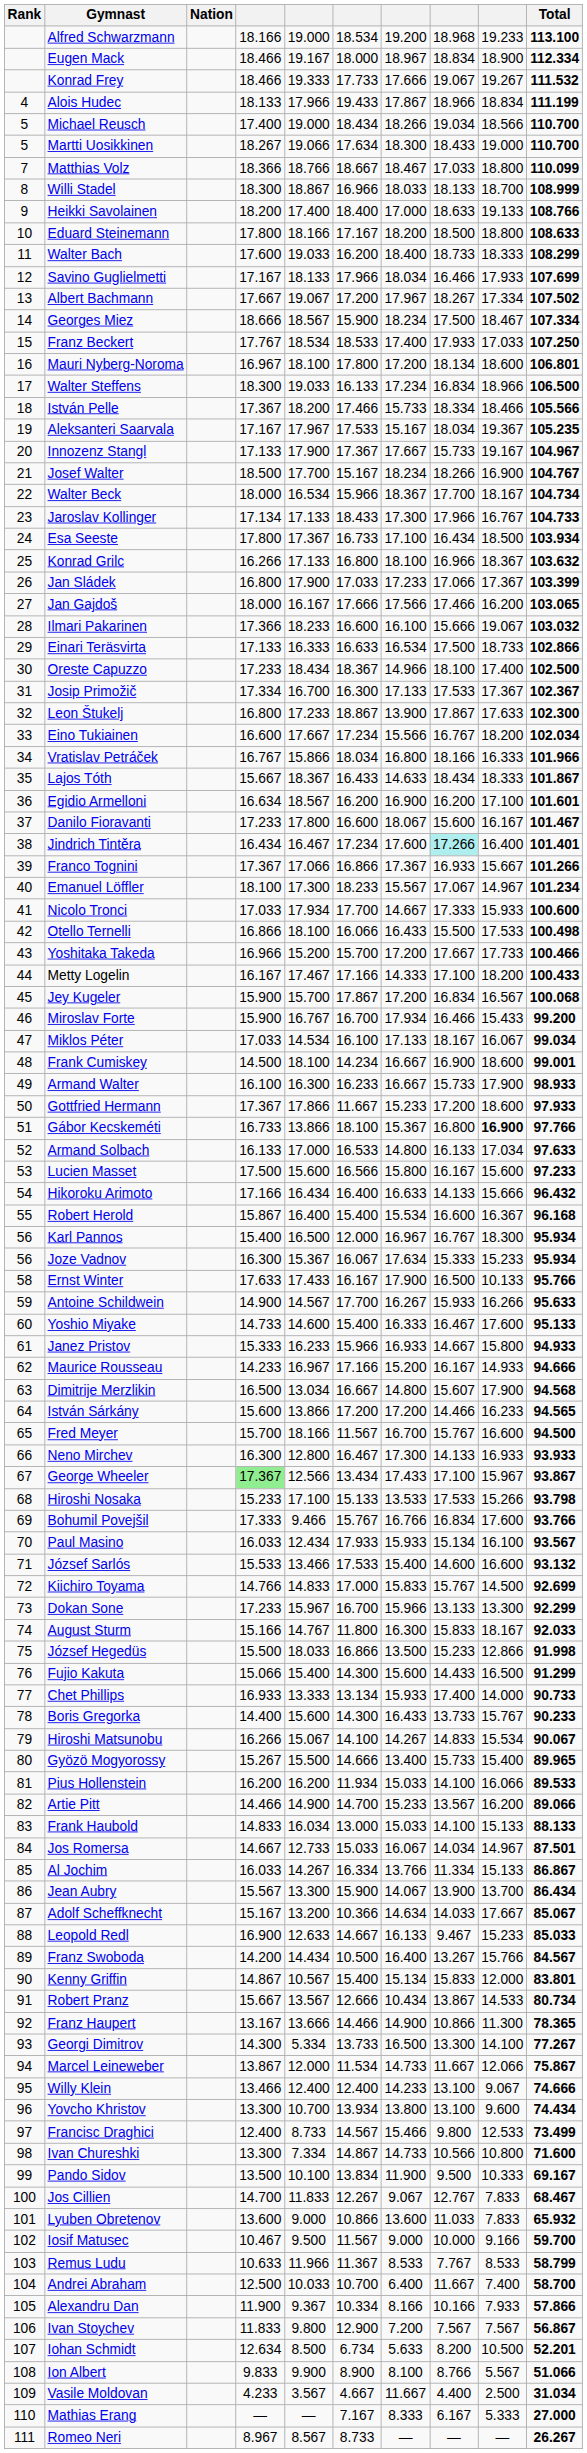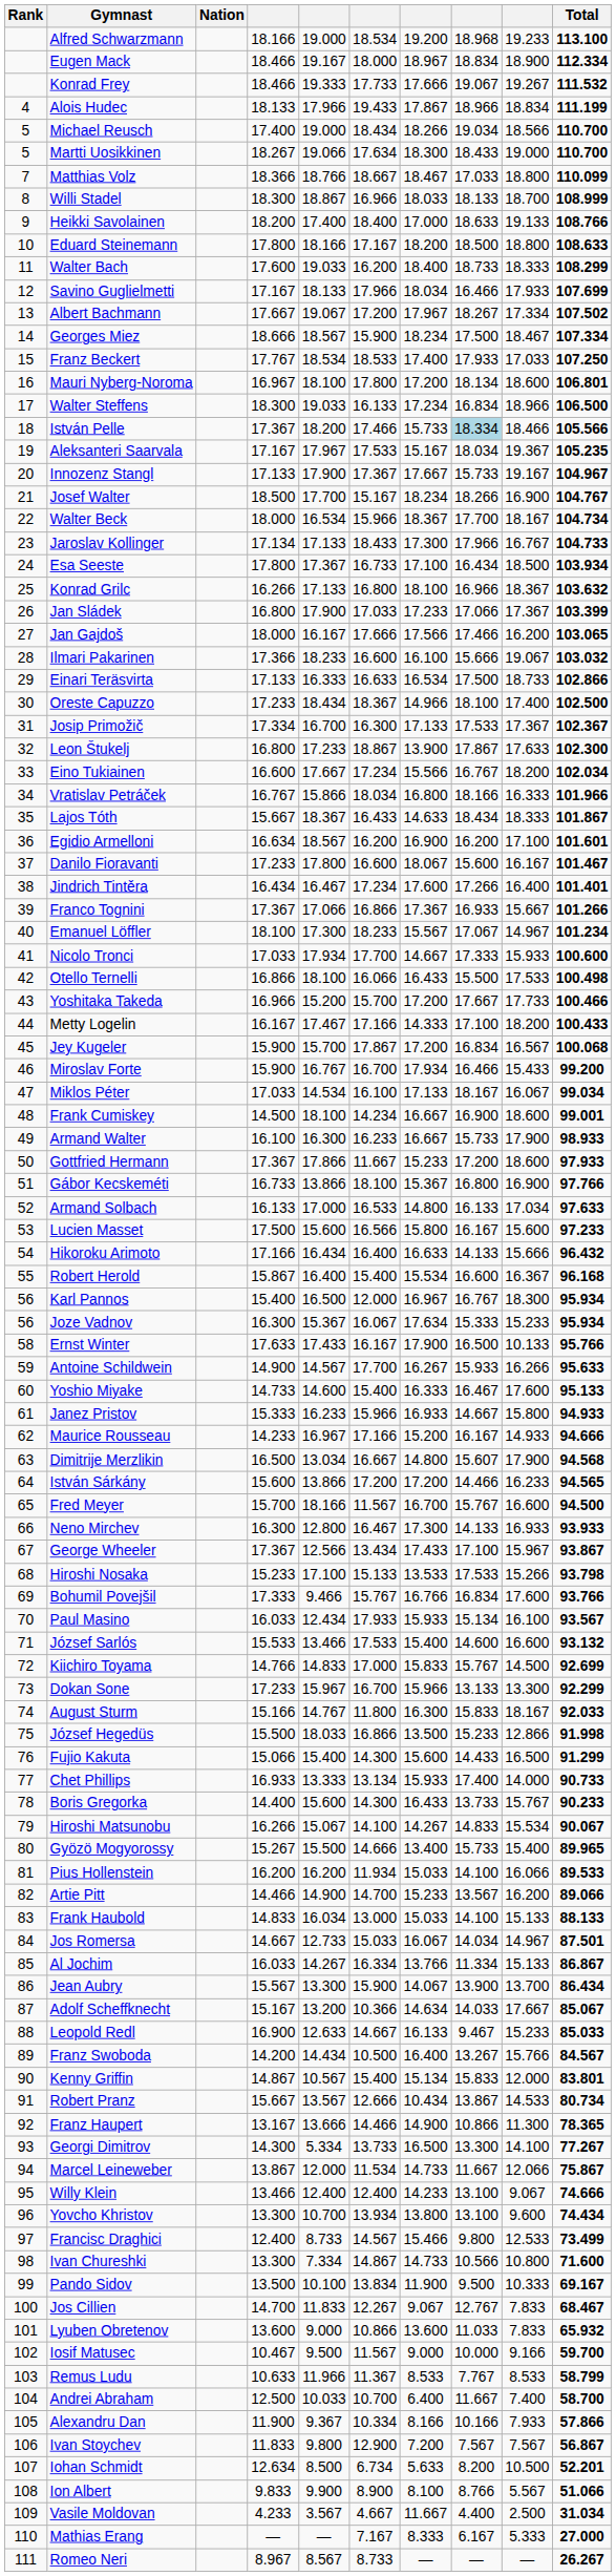István Pelle | column 8: no background -> lightblue background
Jindrich Tintěra | column 8: paleturquoise background -> no background
Gábor Kecskeméti | column 9: bold -> normal
George Wheeler | column 4: lightgreen background -> no background
